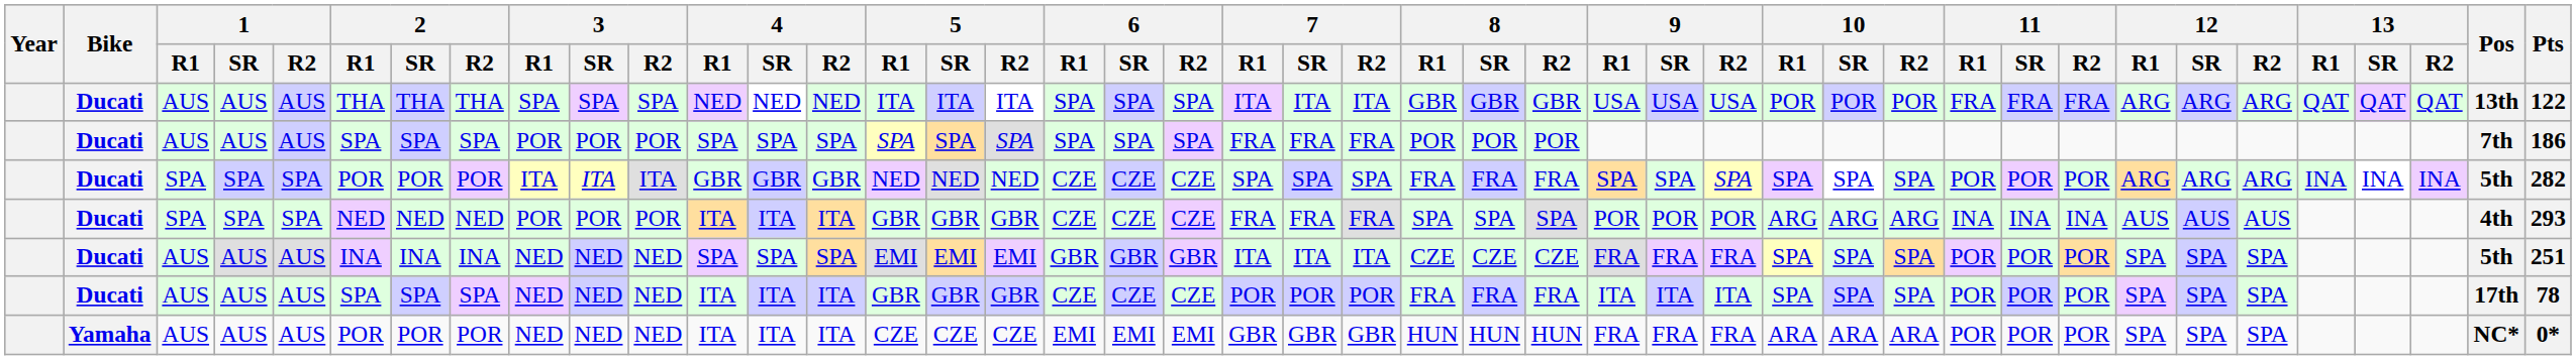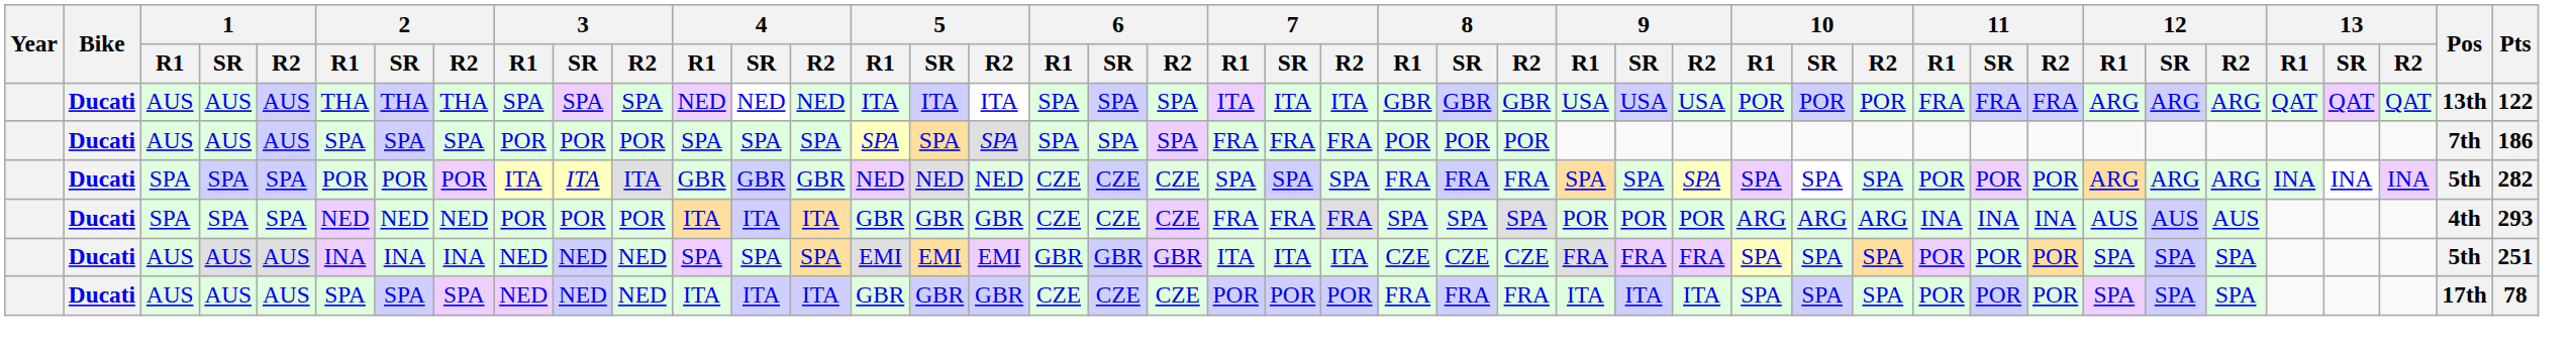- row: Yamaha | AUS | AUS | AUS | POR | POR | POR | NED | NED | NED | ITA | ITA | ITA | CZE | CZE | CZE | EMI | EMI | EMI | GBR | GBR | GBR | HUN | HUN | HUN | FRA | FRA | FRA | ARA | ARA | ARA | POR | POR | POR | SPA | SPA | SPA | NC* | 0*
